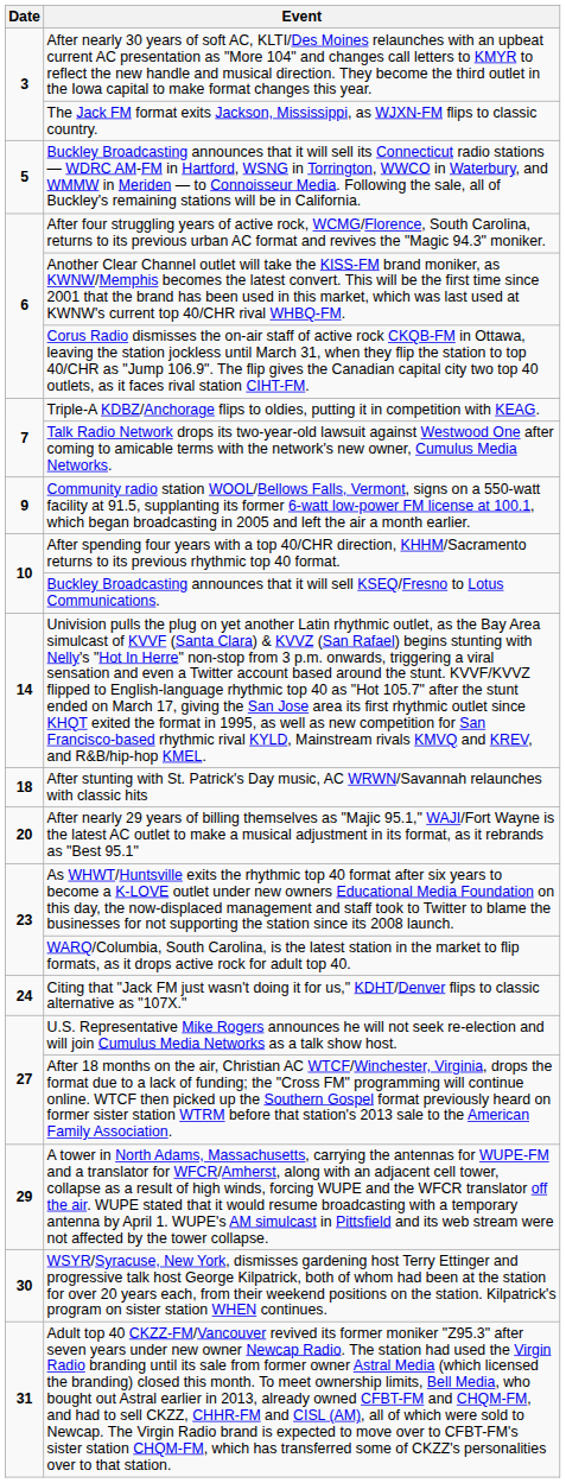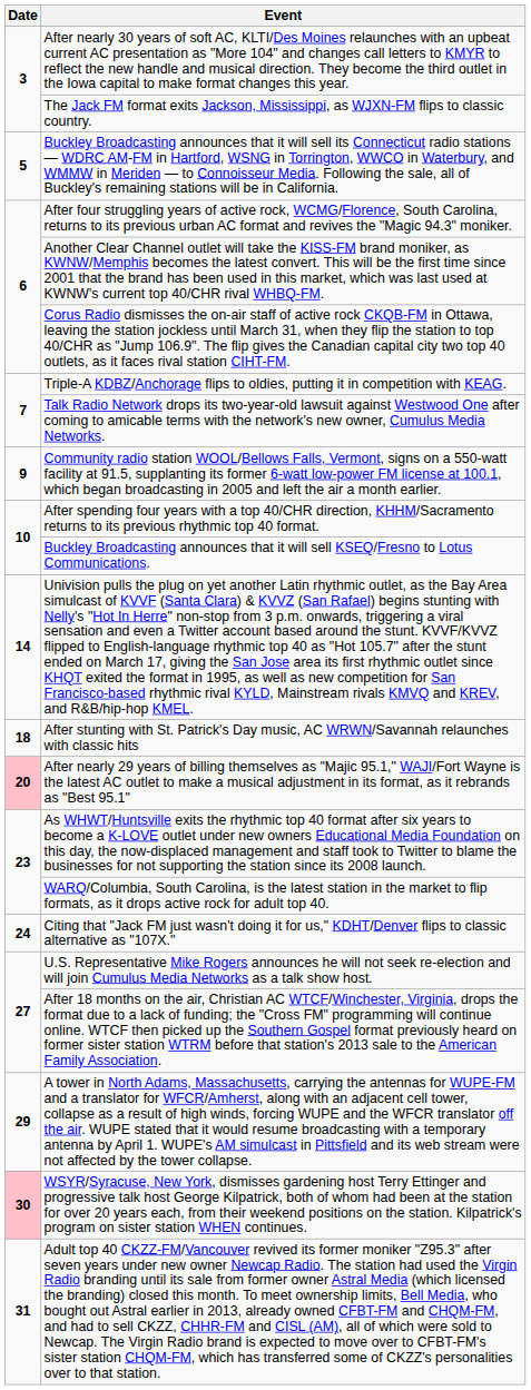row 15 | Date: no background -> pink background
row 22 | Date: no background -> pink background
